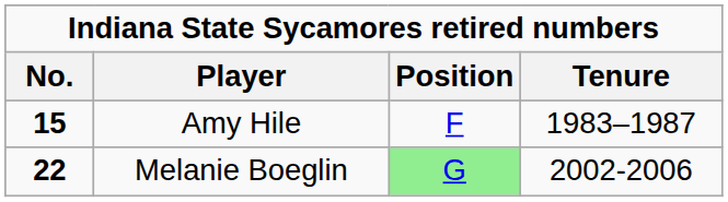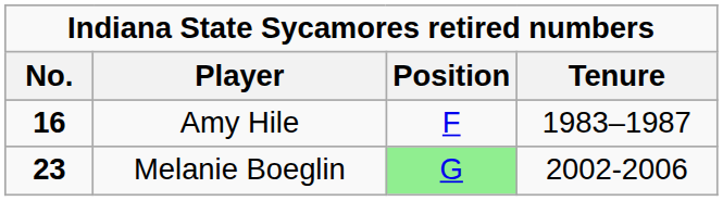Amy Hile | No.: 15 -> 16
Melanie Boeglin | No.: 22 -> 23
